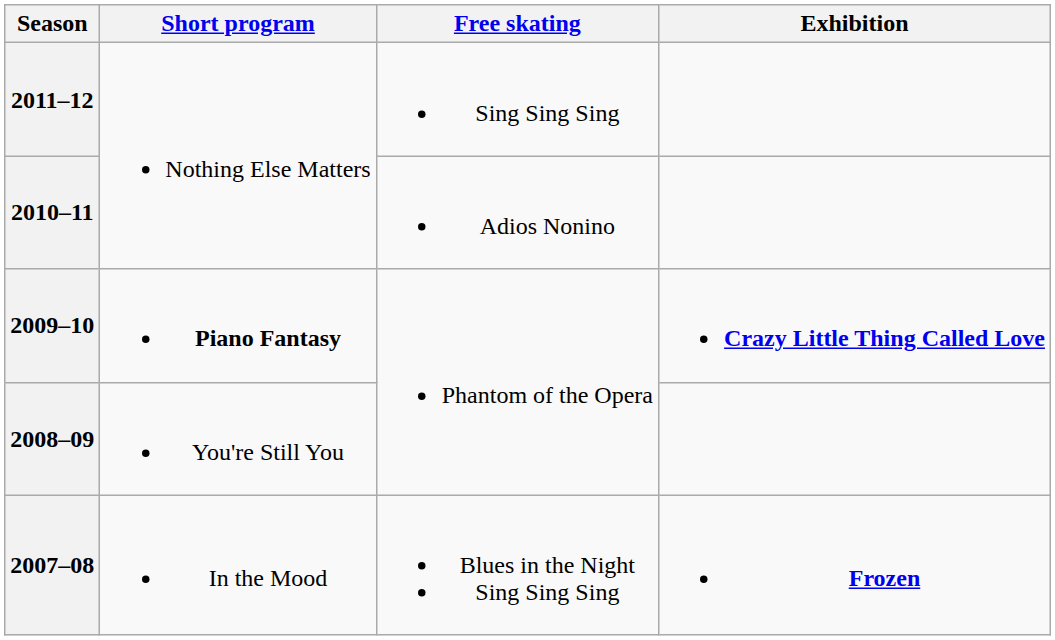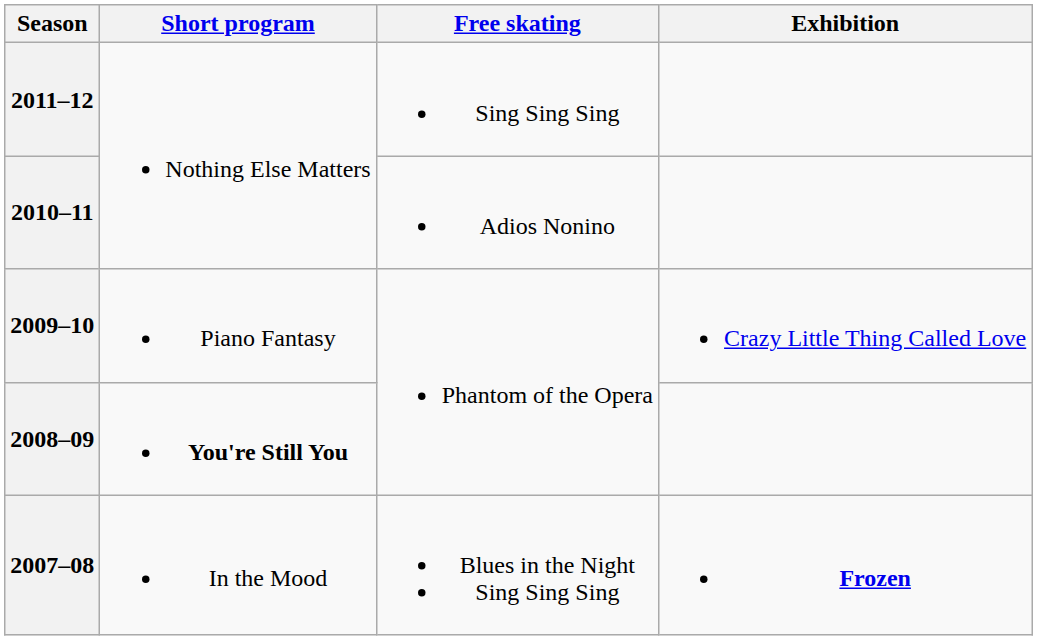2009–10 | Short program: bold -> normal
2009–10 | Exhibition: bold -> normal
2008–09 | Short program: normal -> bold
